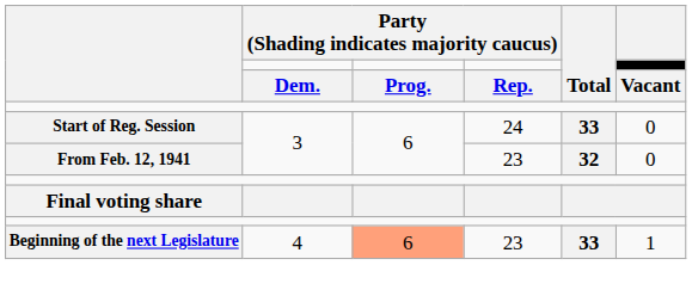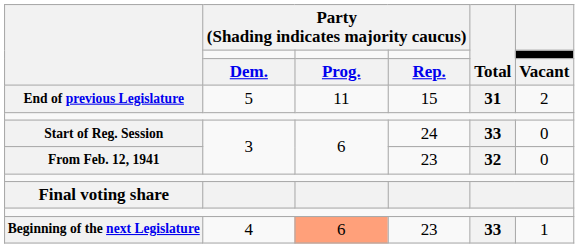+ row: End of previous Legislature | 5 | 11 | 15 | 31 | 2
